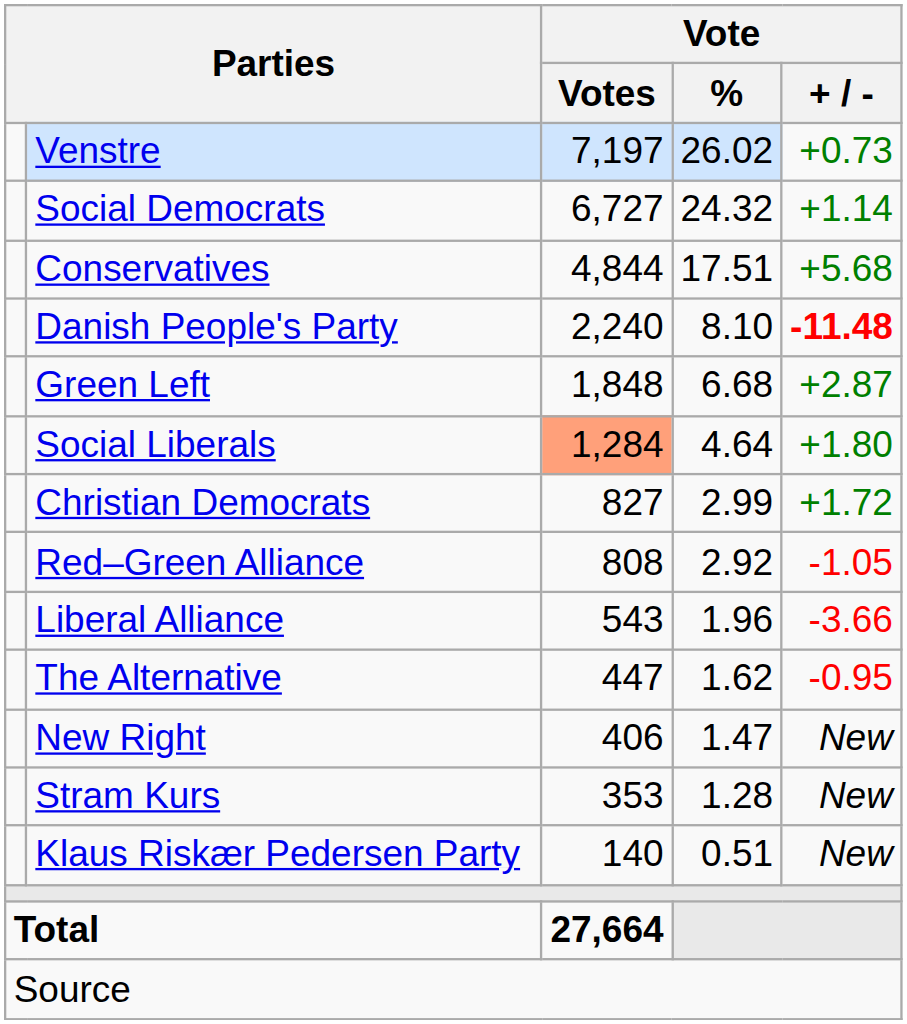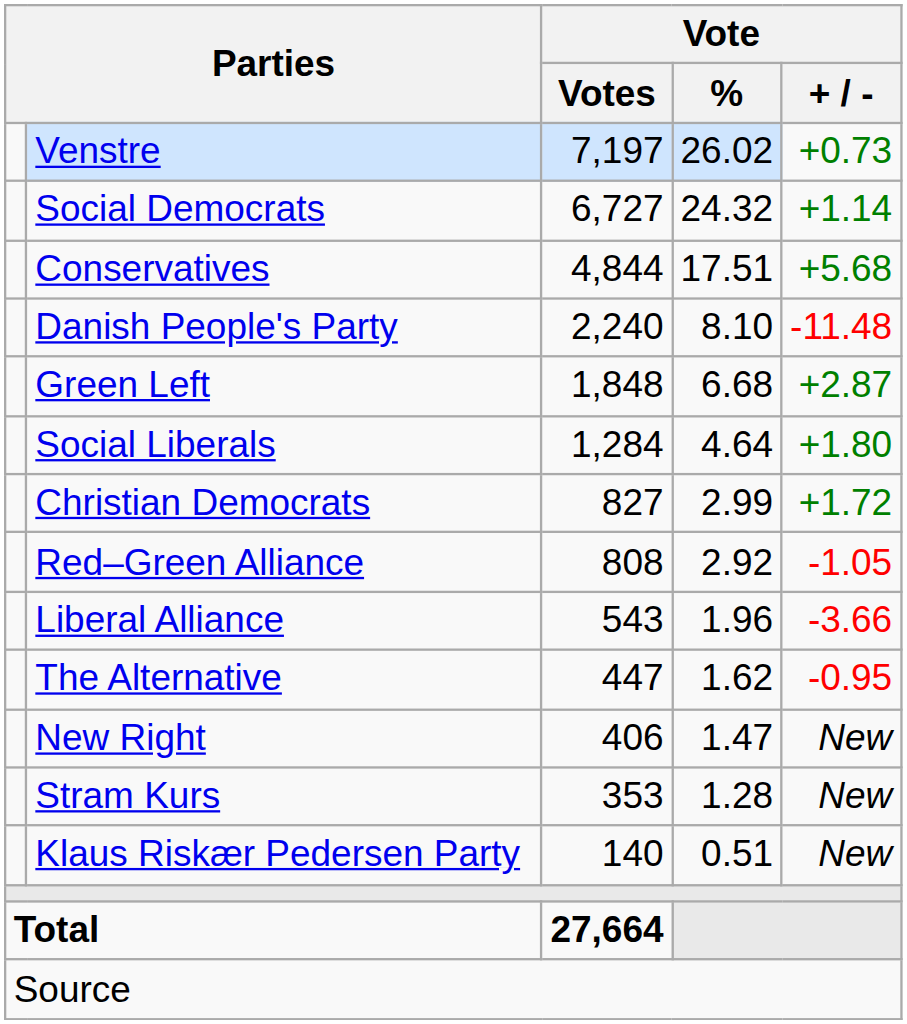Danish People's Party | Vote / + / -: bold -> normal
Social Liberals | Vote / Votes: lightsalmon background -> no background
